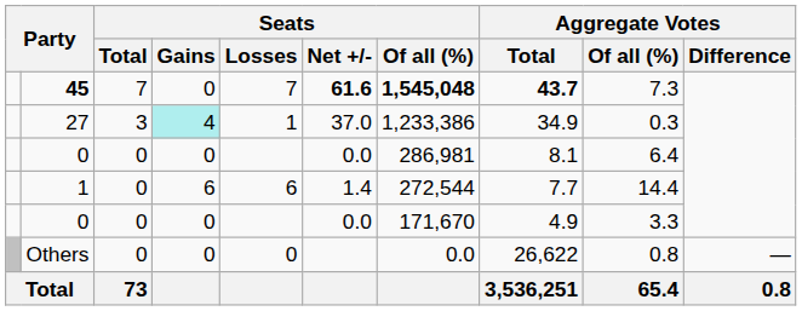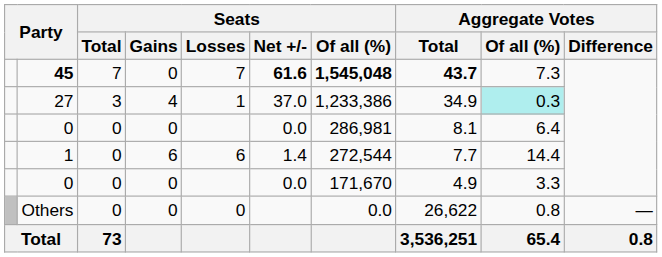27 | Seats / Gains: paleturquoise background -> no background
27 | Aggregate Votes / Of all (%): no background -> paleturquoise background
